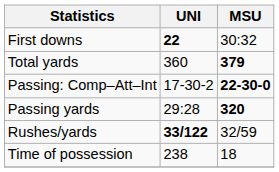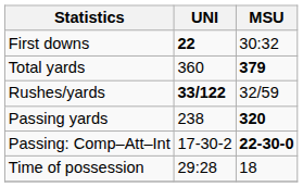rows swapped: Rushes/yards <-> Passing: Comp–Att–Int
Passing yards | UNI: 29:28 -> 238
Time of possession | UNI: 238 -> 29:28
